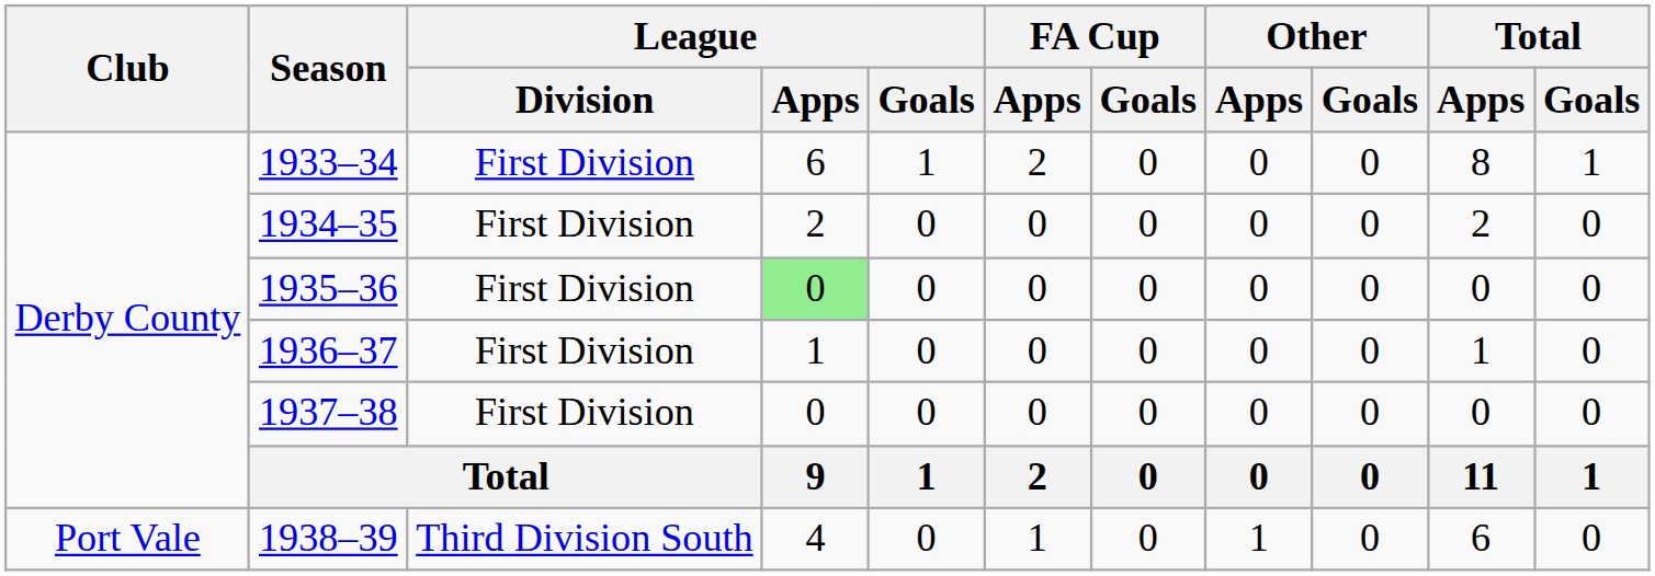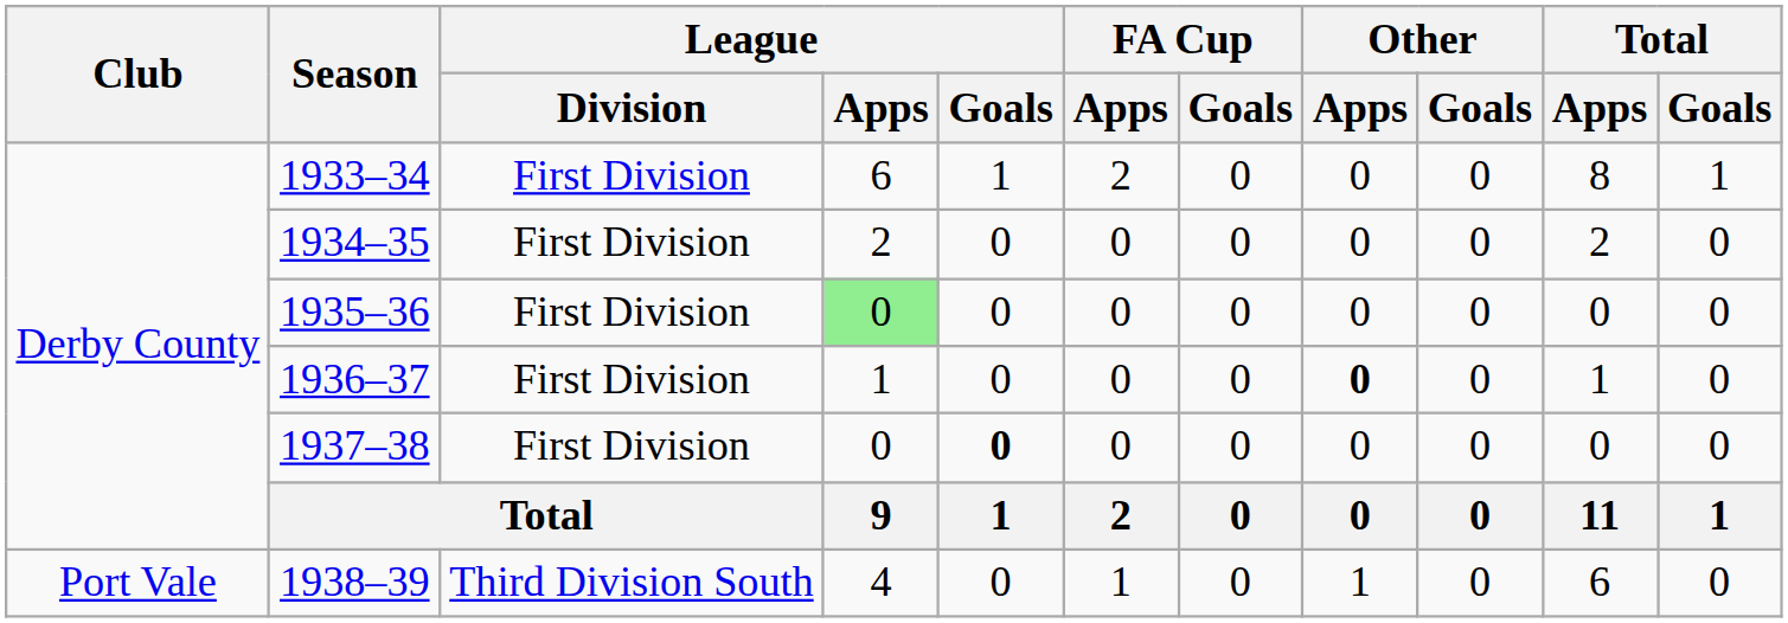1936–37 | Other / Apps: normal -> bold
1937–38 | League / Goals: normal -> bold
